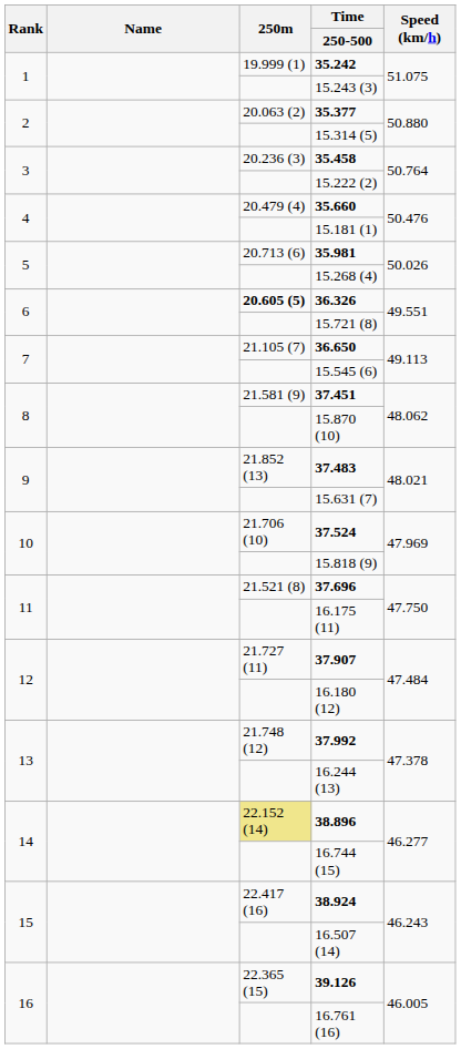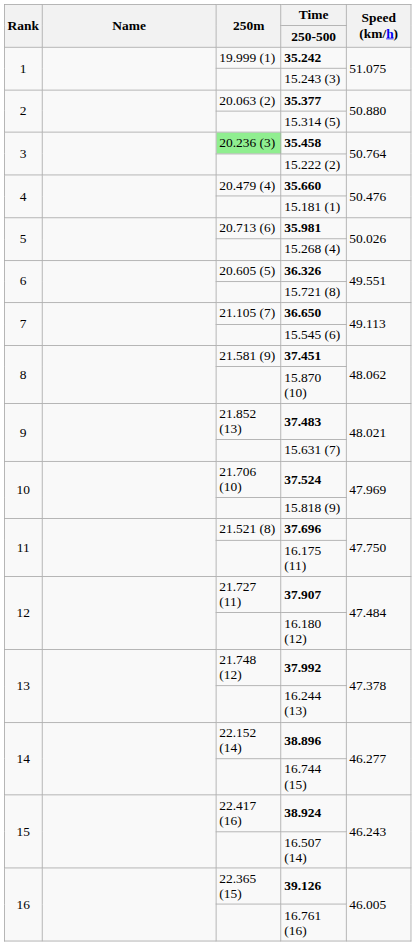35.458 | 250m: no background -> lightgreen background
36.326 | 250m: bold -> normal
38.896 | 250m: khaki background -> no background
